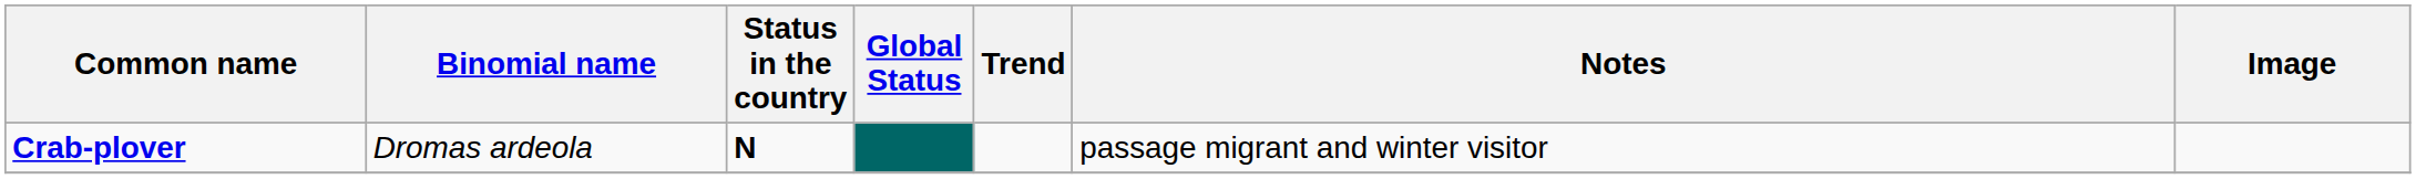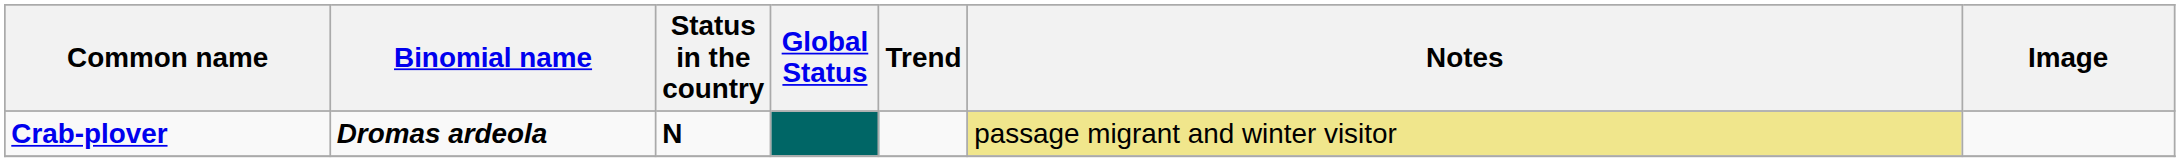Crab-plover | Binomial name: normal -> bold
Crab-plover | Notes: no background -> khaki background
